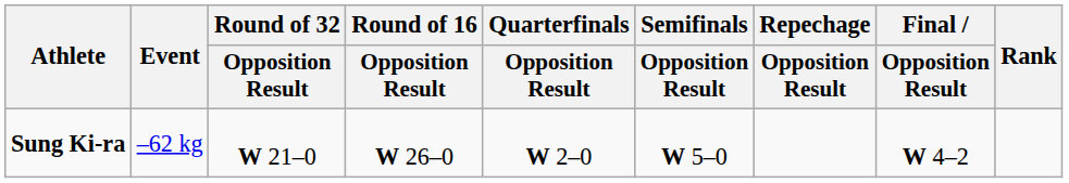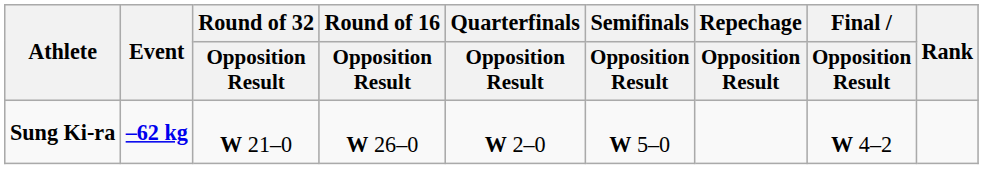Sung Ki-ra | Event: normal -> bold
